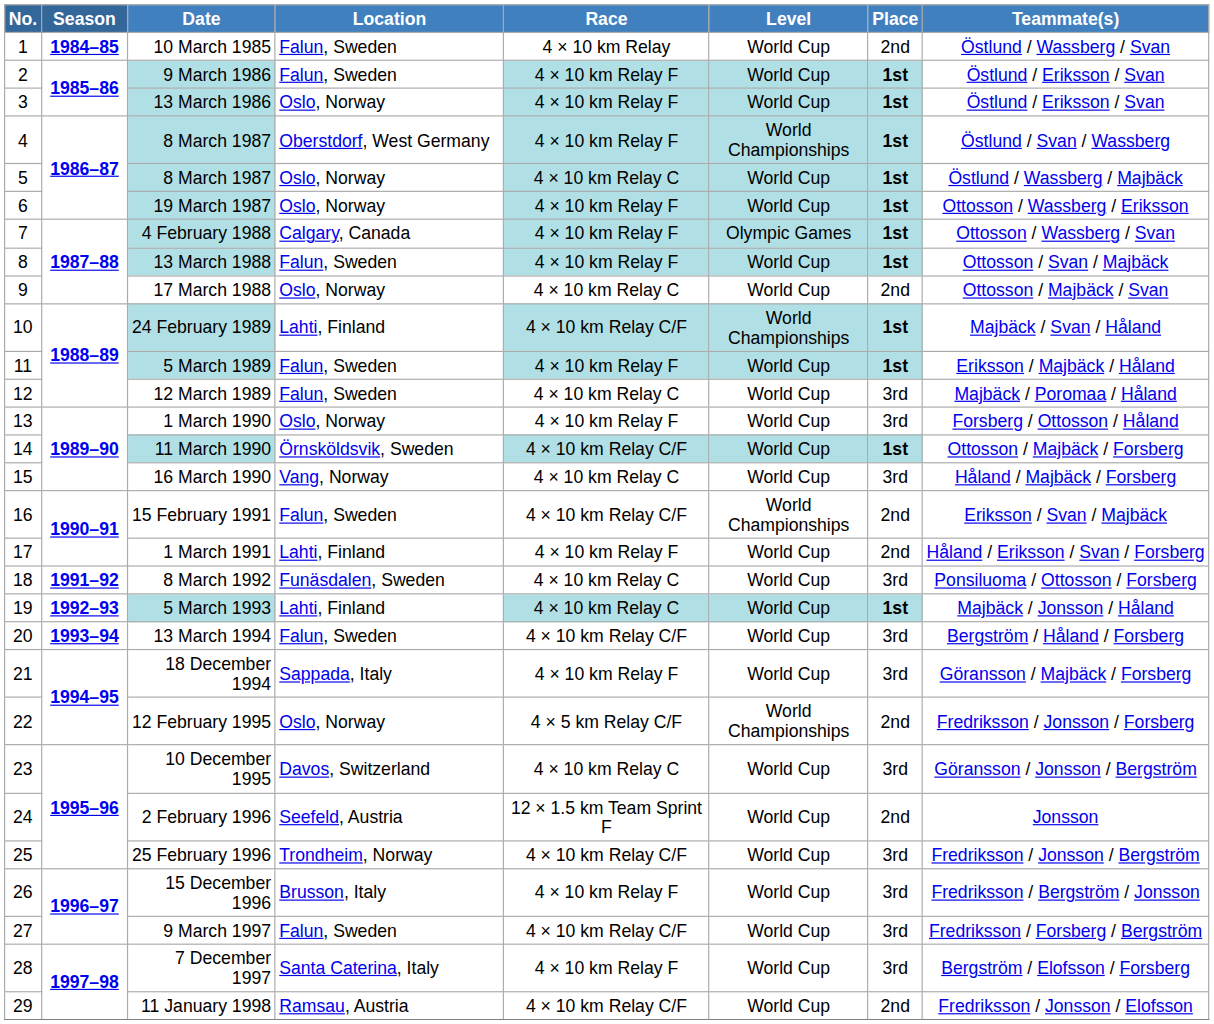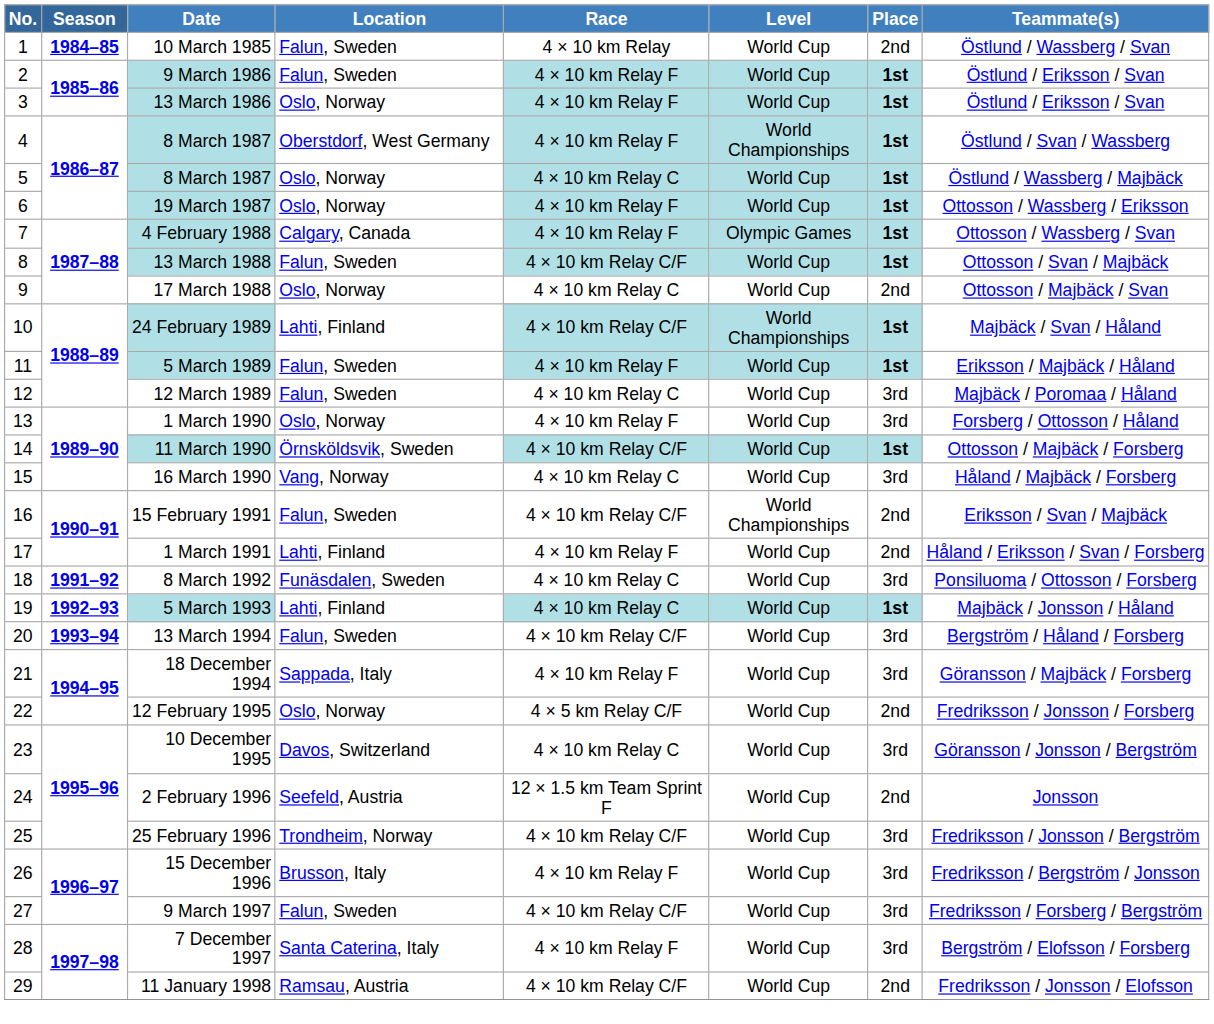13 March 1988 | Race: 4 × 10 km Relay F -> 4 × 10 km Relay C/F
12 February 1995 | Level: World Championships -> World Cup
